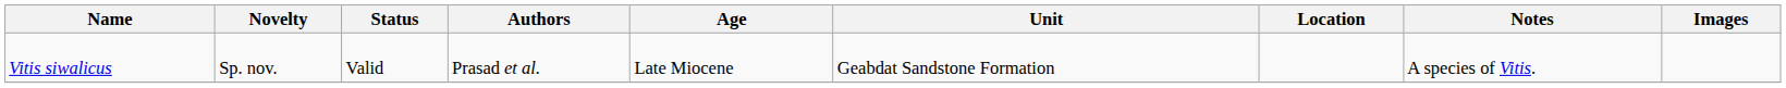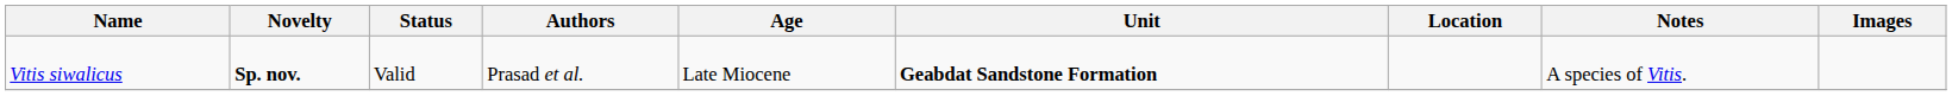Vitis siwalicus | Novelty: normal -> bold
Vitis siwalicus | Unit: normal -> bold
